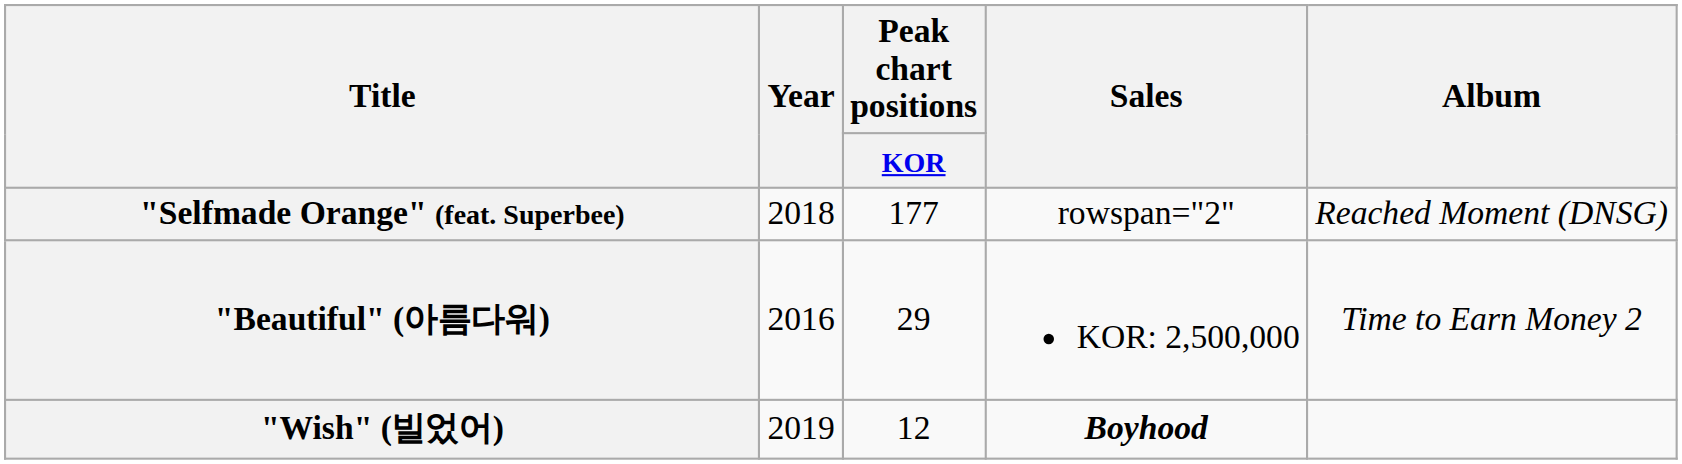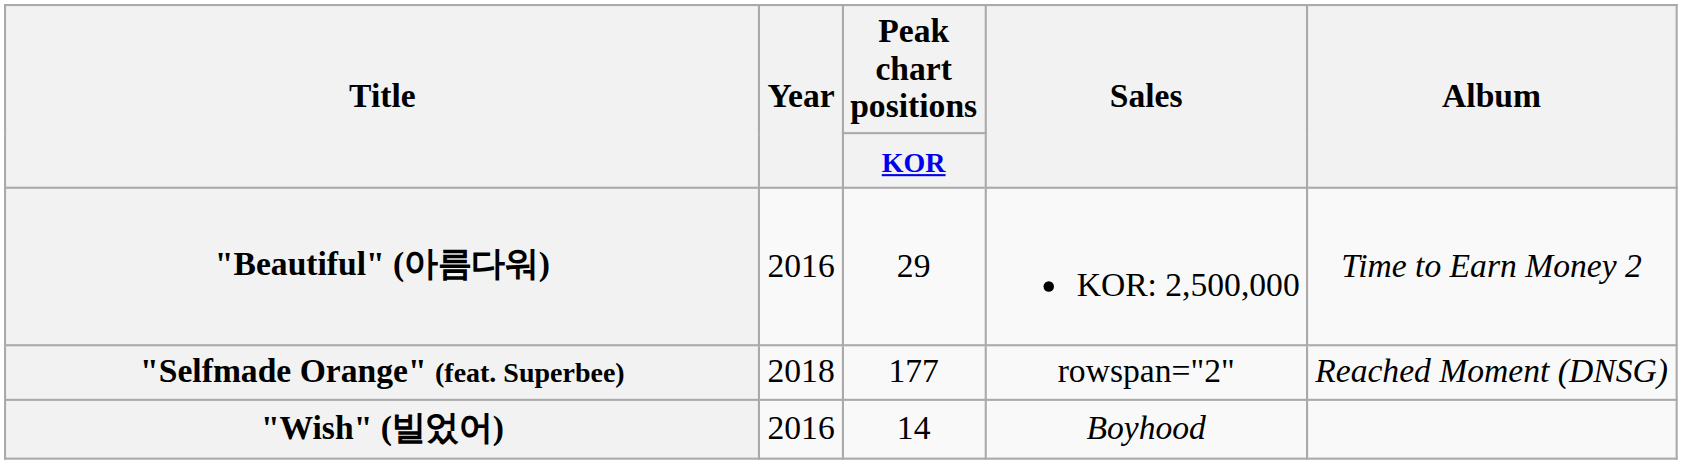rows swapped: "Beautiful" (아름다워) <-> "Selfmade Orange" (feat. Superbee)
"Wish" (빌었어) | Year: 2019 -> 2016
"Wish" (빌었어) | Peak chart positions / KOR: 12 -> 14
"Wish" (빌었어) | Sales: bold -> normal
